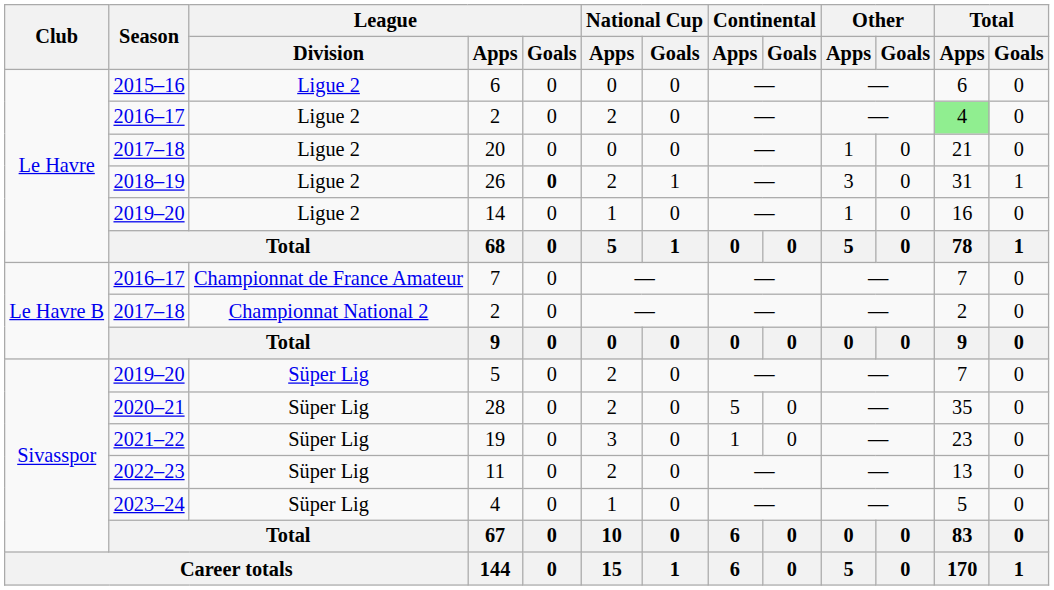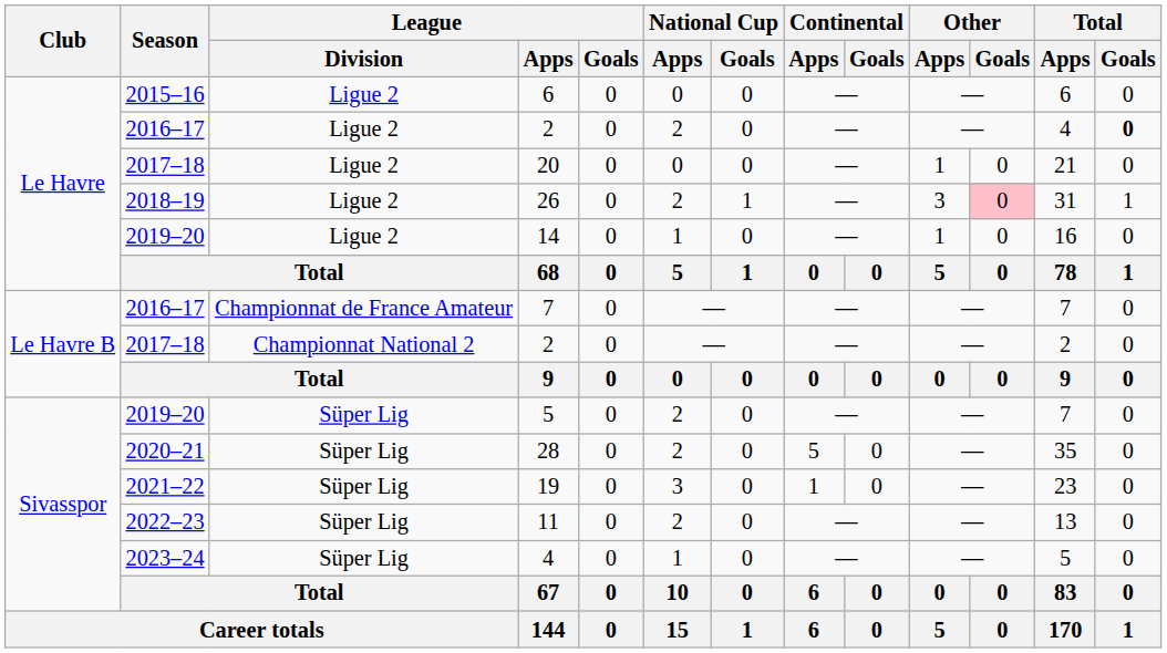2016–17 / 2 | Total / Apps: lightgreen background -> no background
2016–17 / 2 | Total / Goals: normal -> bold
26 | League / Goals: bold -> normal
26 | Other / Goals: no background -> pink background
